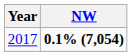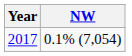2017 | NW: bold -> normal
